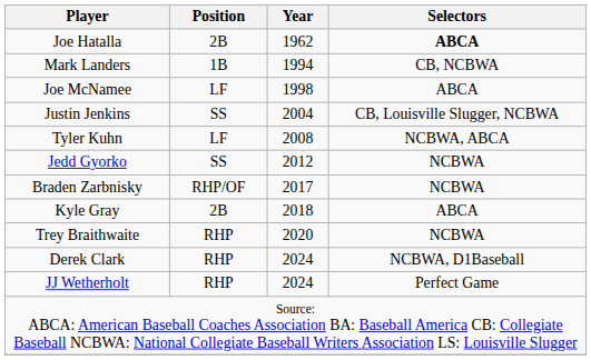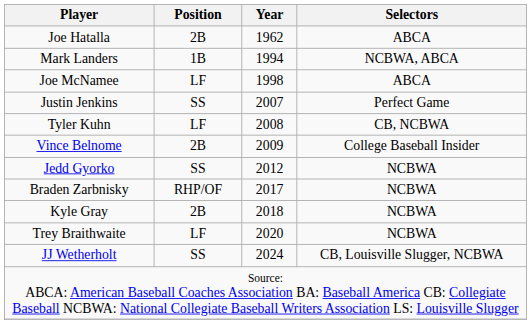Joe Hatalla | Selectors: bold -> normal
Mark Landers | Selectors: CB, NCBWA -> NCBWA, ABCA
Justin Jenkins | Year: 2004 -> 2007
Justin Jenkins | Selectors: CB, Louisville Slugger, NCBWA -> Perfect Game
Tyler Kuhn | Selectors: NCBWA, ABCA -> CB, NCBWA
+ row: Vince Belnome | 2B | 2009 | College Baseball Insider
Kyle Gray | Selectors: ABCA -> NCBWA
Trey Braithwaite | Position: RHP -> LF
- row: Derek Clark | RHP | 2024 | NCBWA, D1Baseball
JJ Wetherholt | Position: RHP -> SS
JJ Wetherholt | Selectors: Perfect Game -> CB, Louisville Slugger, NCBWA
